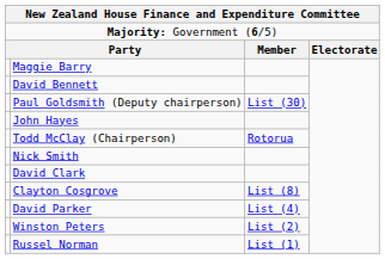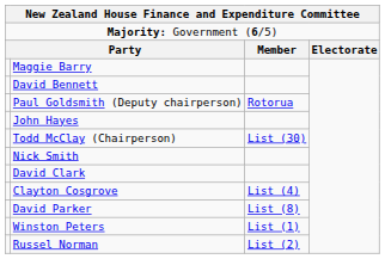Paul Goldsmith (Deputy chairperson) | column 3: List (30) -> Rotorua
Todd McClay (Chairperson) | column 3: Rotorua -> List (30)
Clayton Cosgrove | column 3: List (8) -> List (4)
David Parker | column 3: List (4) -> List (8)
Winston Peters | column 3: List (2) -> List (1)
Russel Norman | column 3: List (1) -> List (2)
